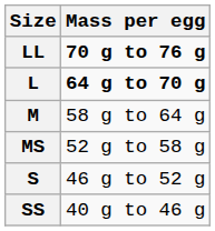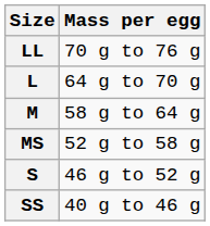LL | Mass per egg: bold -> normal
L | Mass per egg: bold -> normal
